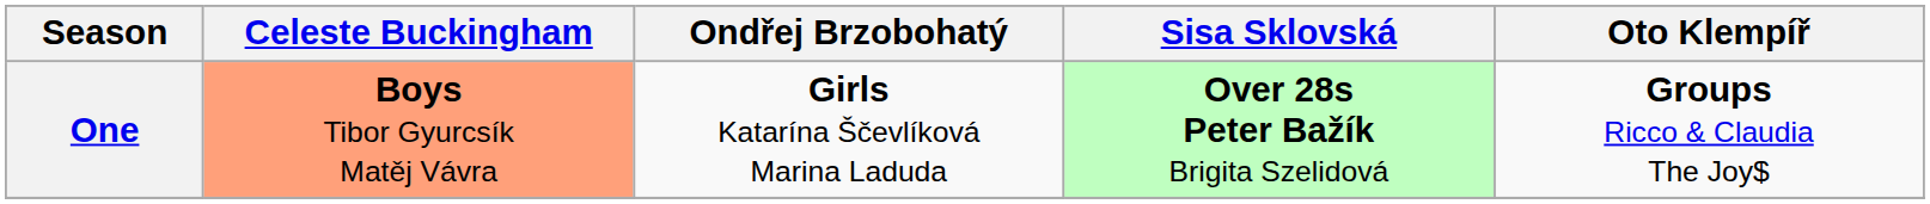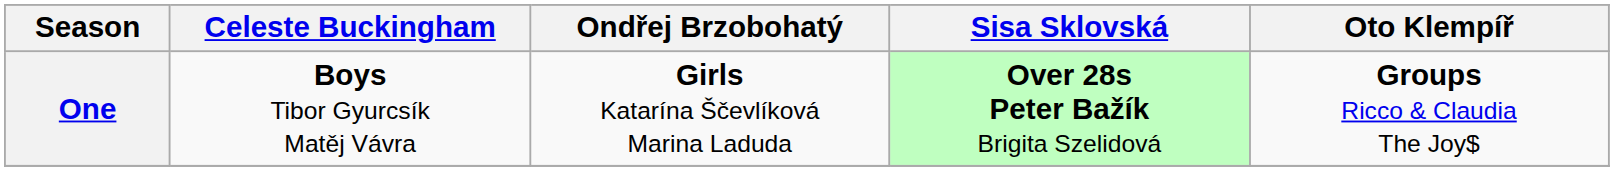One | Celeste Buckingham: lightsalmon background -> no background
